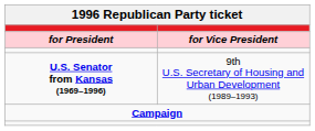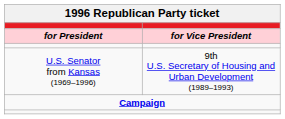U.S. Senator from Kansas (1969–1996) | column 1: bold -> normal
